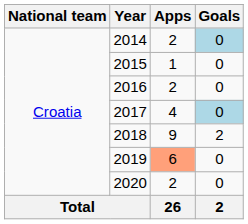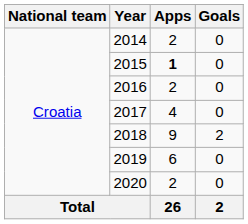2014 | Goals: lightblue background -> no background
2015 | Apps: normal -> bold
2017 | Goals: lightblue background -> no background
2019 | Apps: lightsalmon background -> no background
